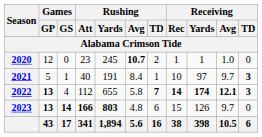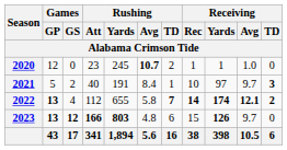2021 | Games / GS: 1 -> 2
2022 | Receiving / TD: 3 -> 2
2023 | Games / GS: 14 -> 12
2023 | Receiving / Yards: normal -> bold
